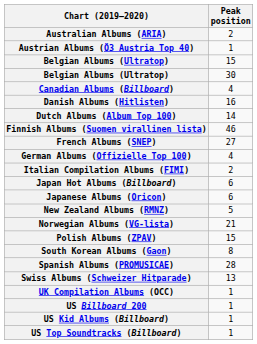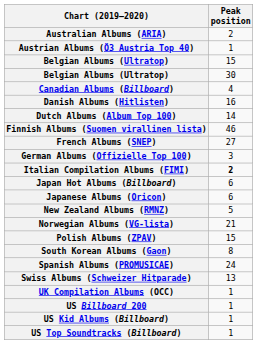row 11 | Peak position: 4 -> 3
row 12 | Peak position: normal -> bold
row 19 | Peak position: 28 -> 24
